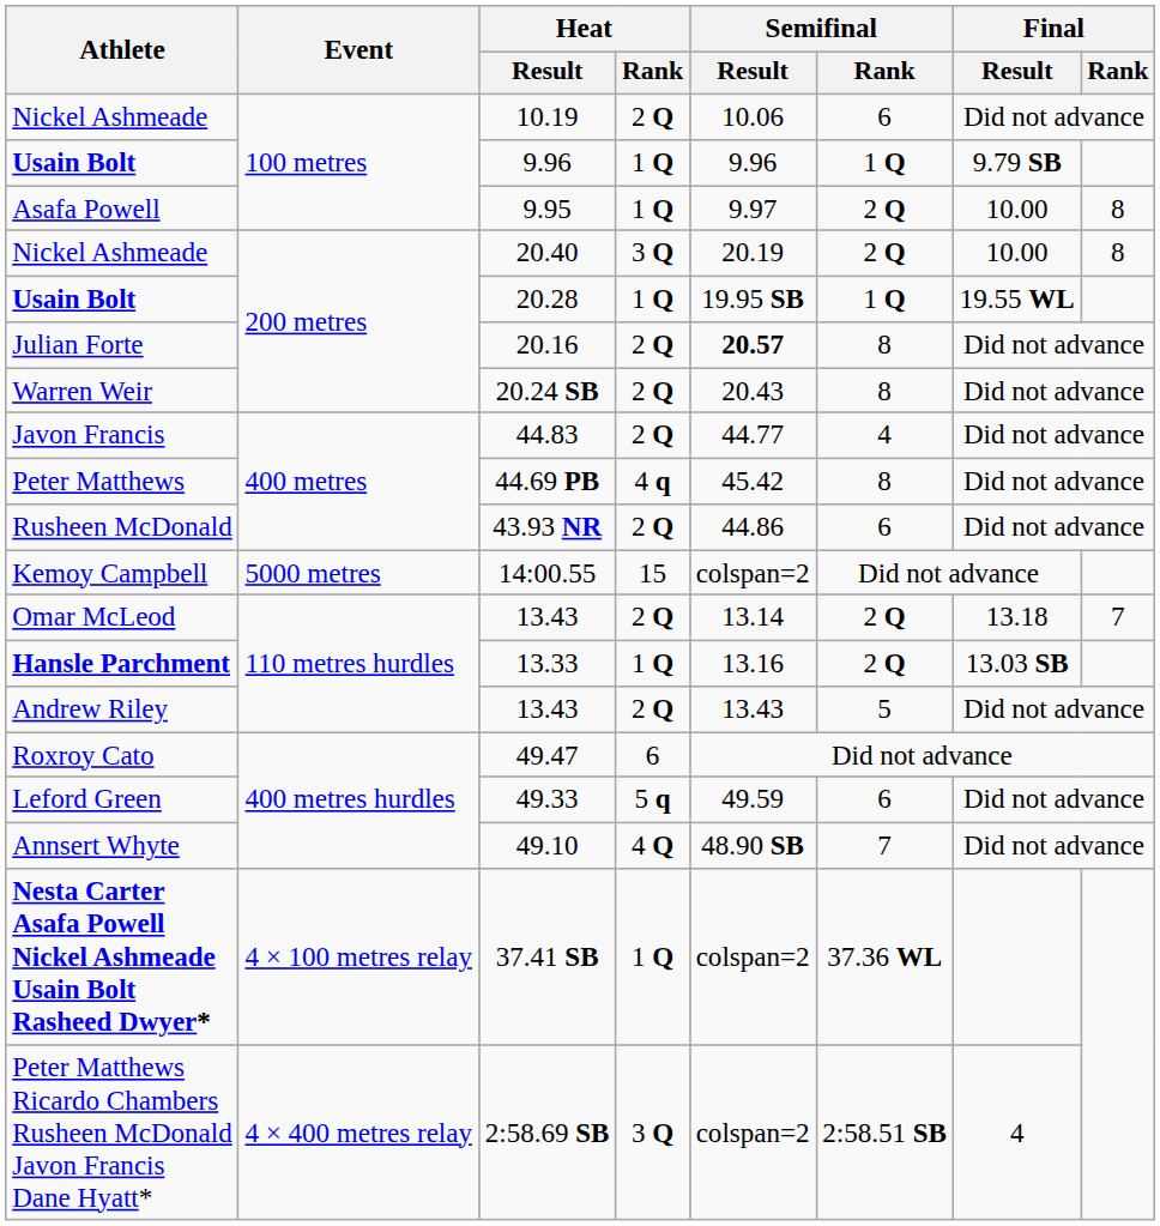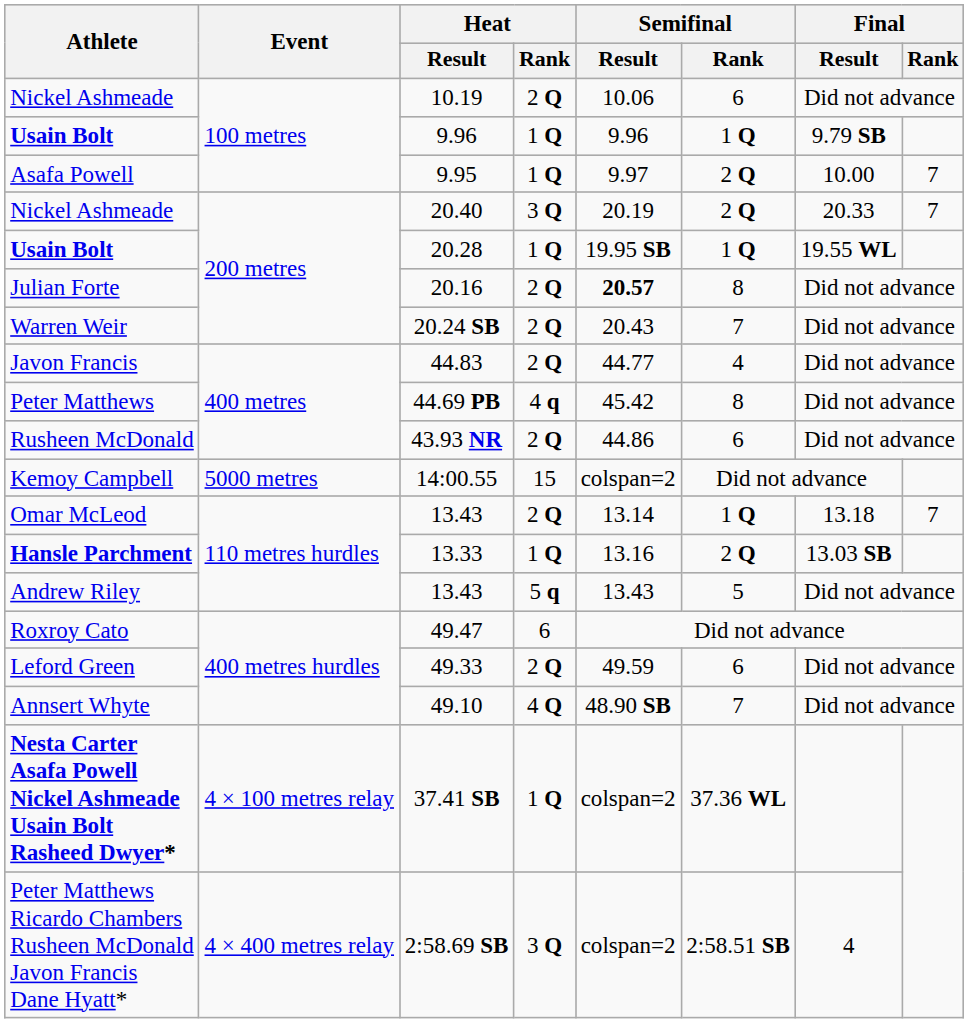9.95 | Final / Rank: 8 -> 7
20.40 | Final / Result: 10.00 -> 20.33
20.40 | Final / Rank: 8 -> 7
20.24 SB | Semifinal / Rank: 8 -> 7
Omar McLeod / 13.43 | Semifinal / Rank: 2 Q -> 1 Q
Andrew Riley / 13.43 | Heat / Rank: 2 Q -> 5 q
49.33 | Heat / Rank: 5 q -> 2 Q
